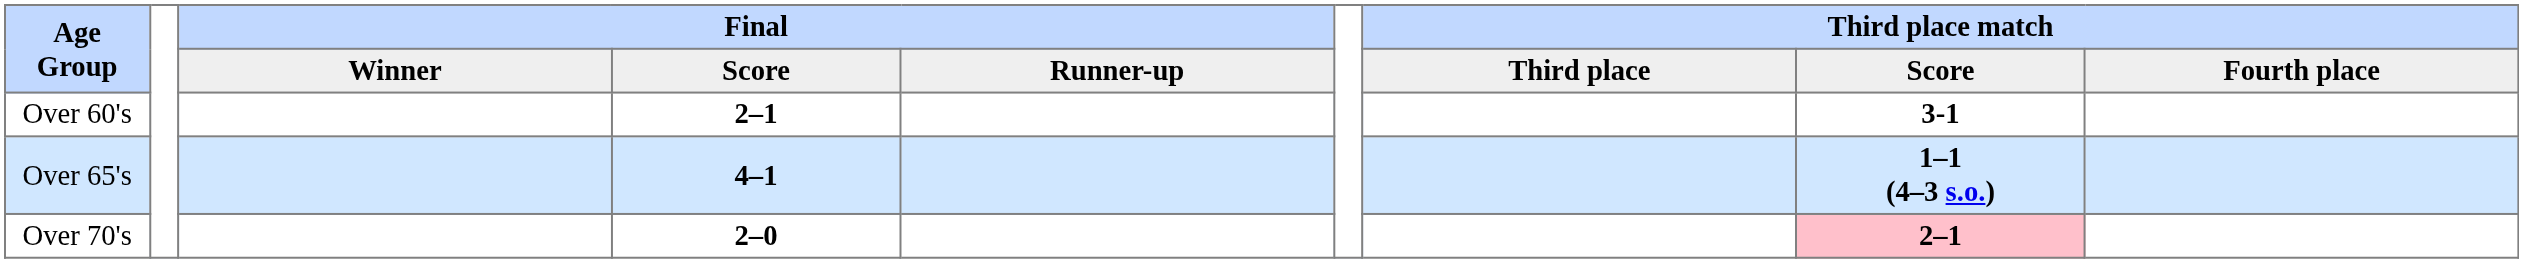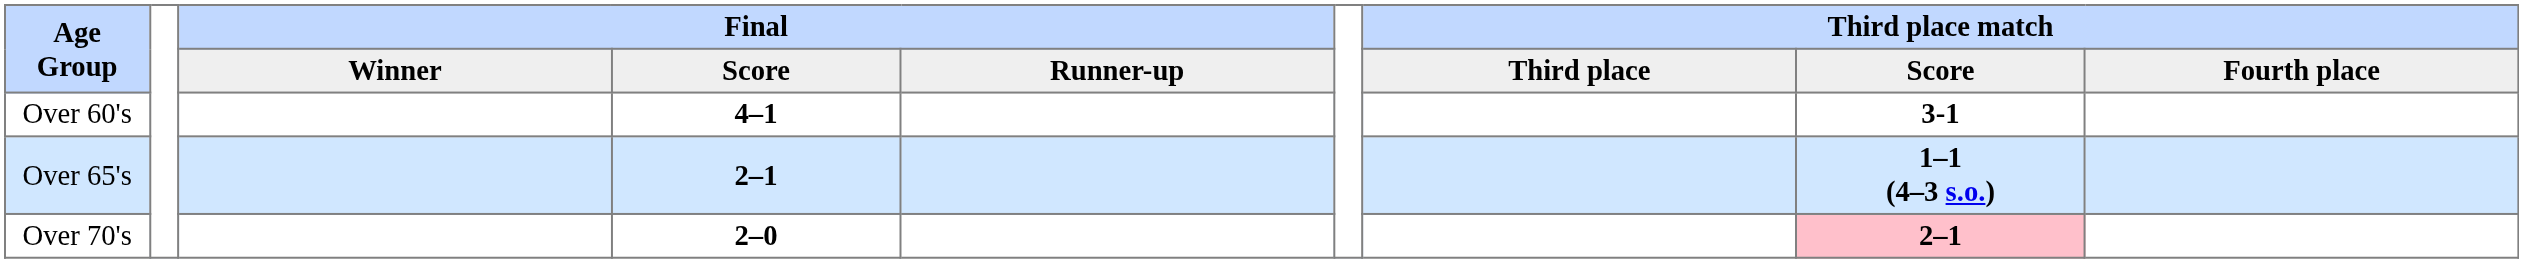Over 60's | Final / Score: 2–1 -> 4–1
Over 65's | Final / Score: 4–1 -> 2–1
